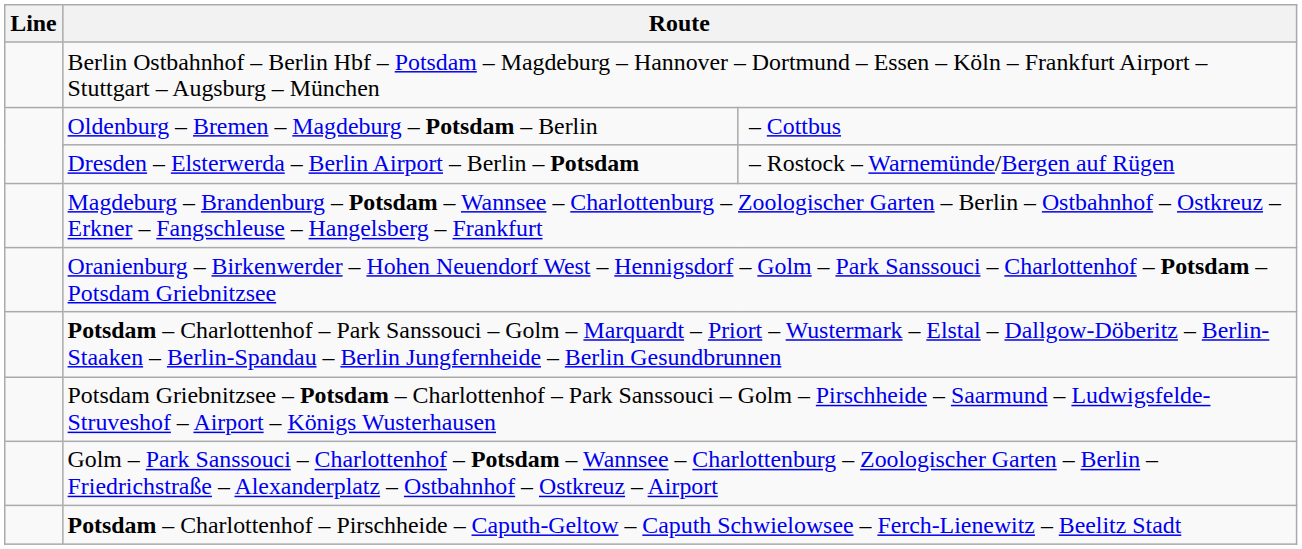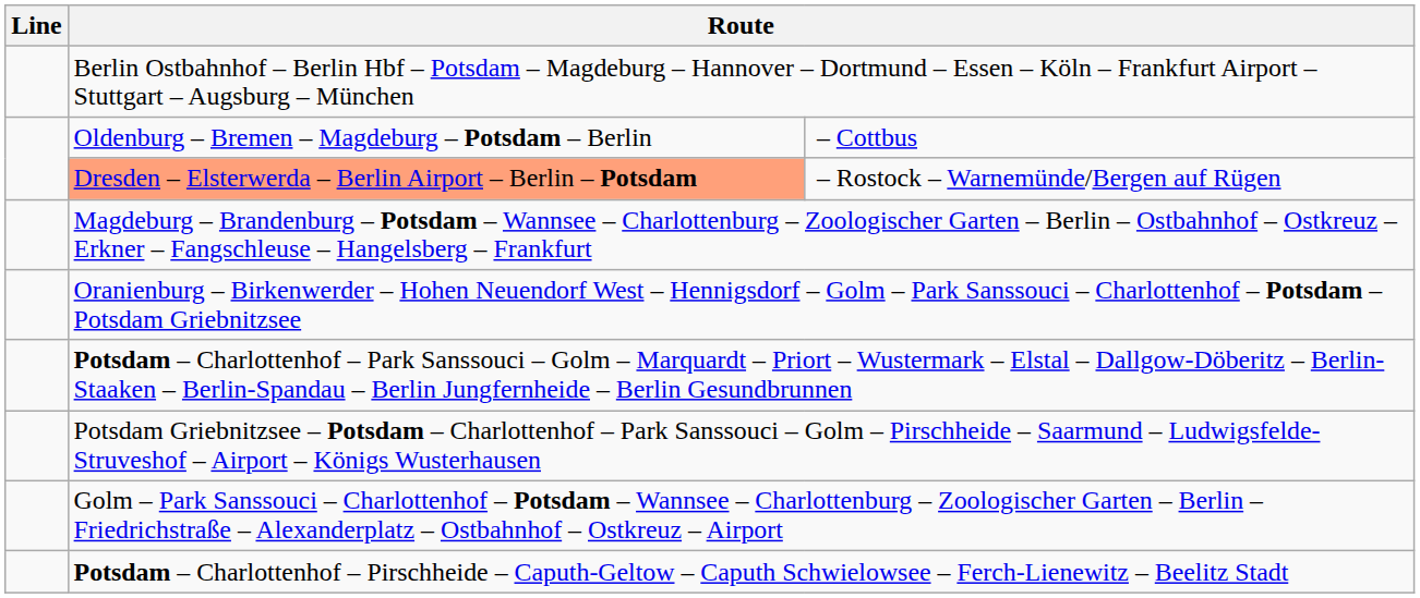Dresden – Elsterwerda – Berlin Airport – Berlin – Potsdam | column 2: no background -> lightsalmon background
